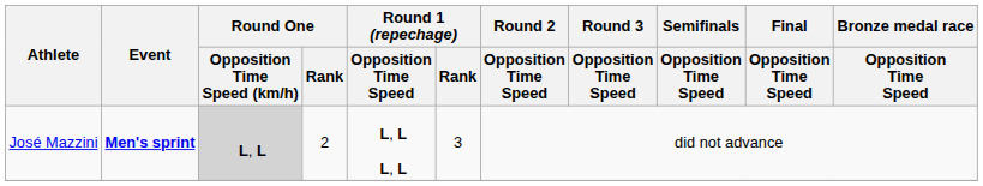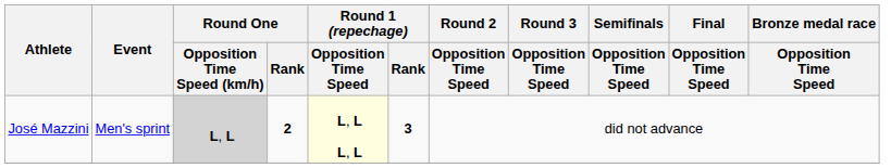José Mazzini | Event: bold -> normal
José Mazzini | Round One / Rank: normal -> bold
José Mazzini | Round 1 (repechage) / Opposition Time Speed: no background -> lightyellow background
José Mazzini | Round 1 (repechage) / Rank: normal -> bold
